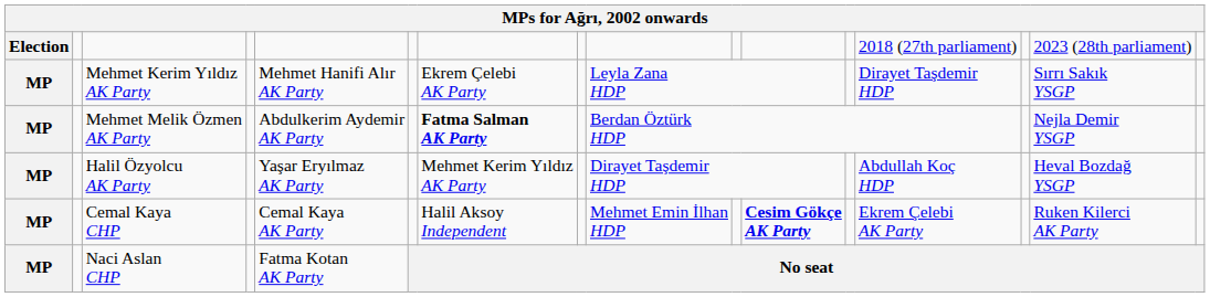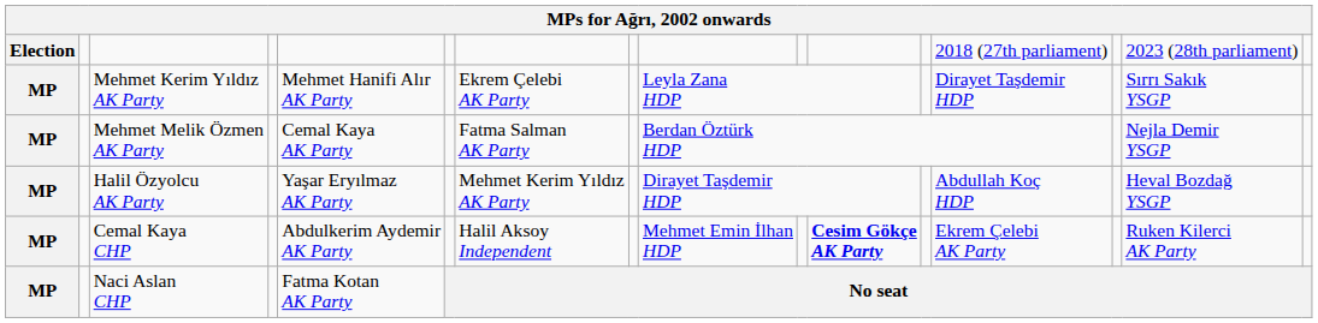Mehmet Melik Özmen AK Party | column 5: Abdulkerim Aydemir AK Party -> Cemal Kaya AK Party
Mehmet Melik Özmen AK Party | column 7: bold -> normal
Cemal Kaya CHP | column 5: Cemal Kaya AK Party -> Abdulkerim Aydemir AK Party
